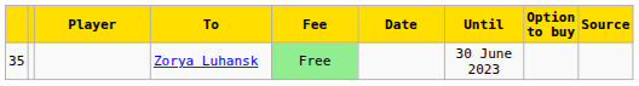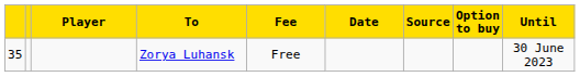columns swapped: Until <-> Source
Zorya Luhansk | Fee: lightgreen background -> no background
